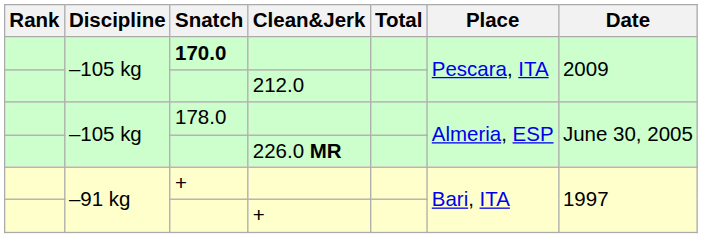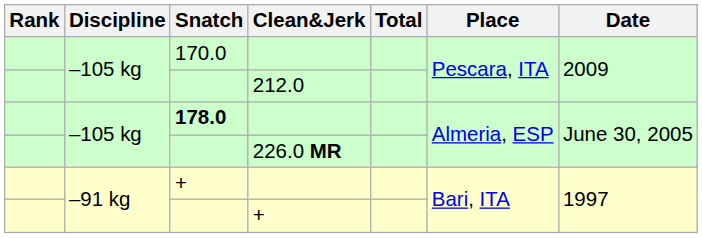170.0 | Snatch: bold -> normal
178.0 | Snatch: normal -> bold
